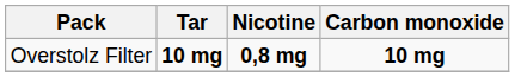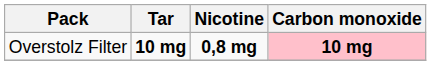Overstolz Filter | Carbon monoxide: no background -> pink background
